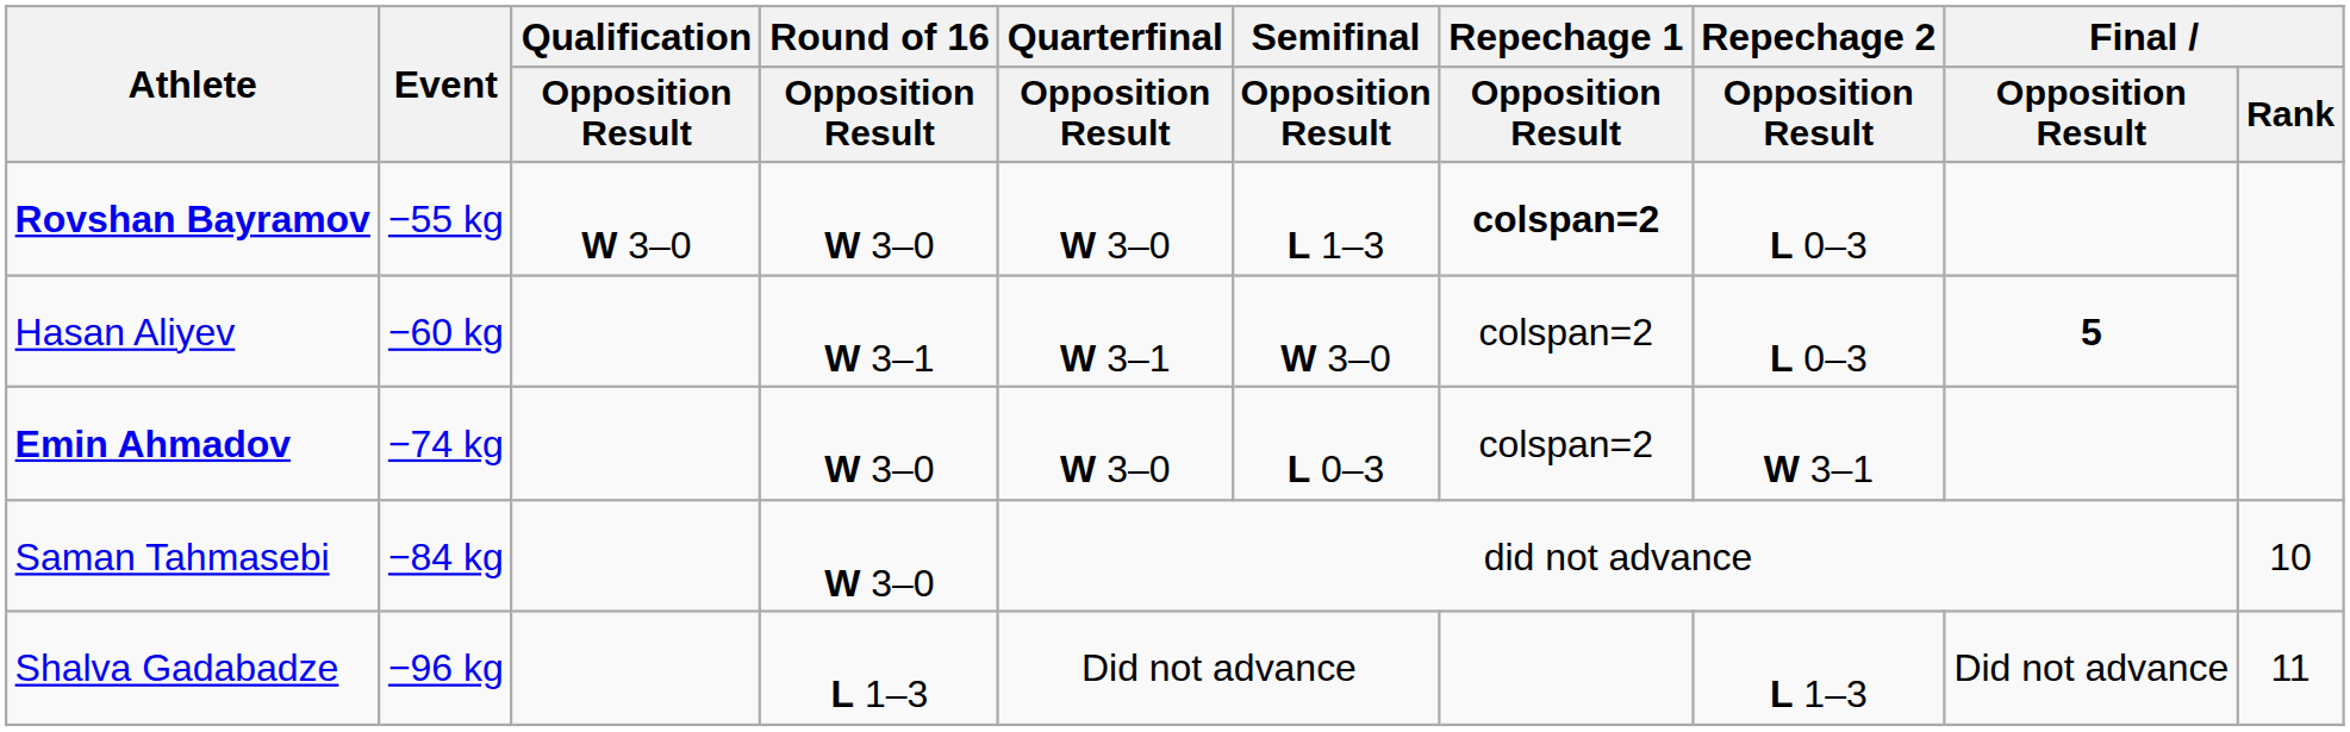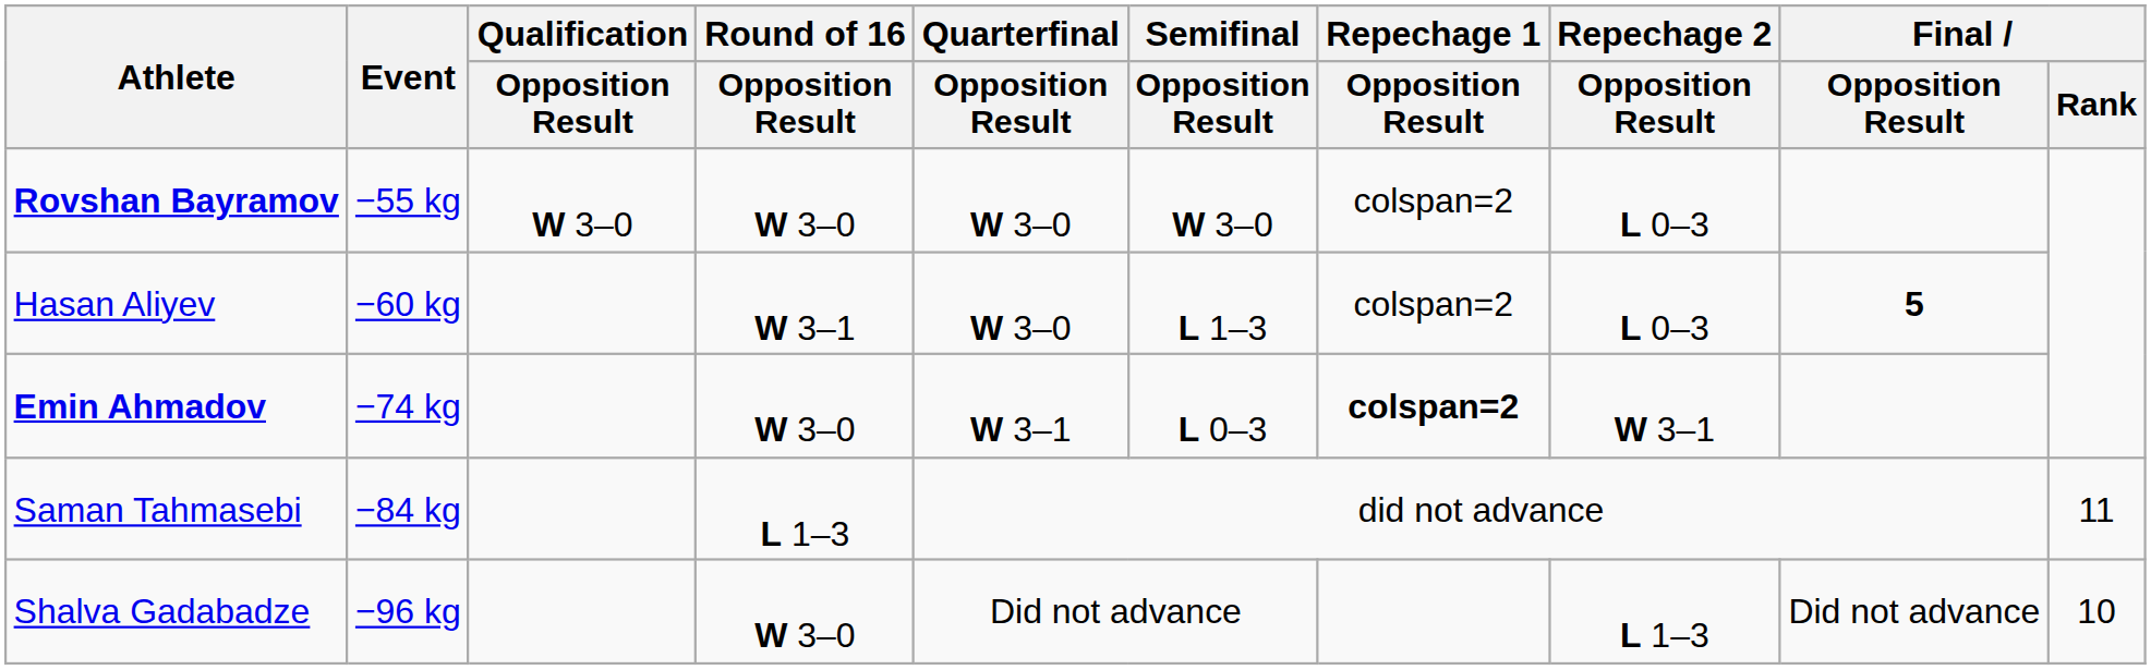Rovshan Bayramov | Semifinal / Opposition Result: L 1–3 -> W 3–0
Rovshan Bayramov | Repechage 1 / Opposition Result: bold -> normal
Hasan Aliyev | Quarterfinal / Opposition Result: W 3–1 -> W 3–0
Hasan Aliyev | Semifinal / Opposition Result: W 3–0 -> L 1–3
Emin Ahmadov | Quarterfinal / Opposition Result: W 3–0 -> W 3–1
Emin Ahmadov | Repechage 1 / Opposition Result: normal -> bold
Saman Tahmasebi | Round of 16 / Opposition Result: W 3–0 -> L 1–3
Saman Tahmasebi | Final / Rank: 10 -> 11
Shalva Gadabadze | Round of 16 / Opposition Result: L 1–3 -> W 3–0
Shalva Gadabadze | Final / Rank: 11 -> 10
